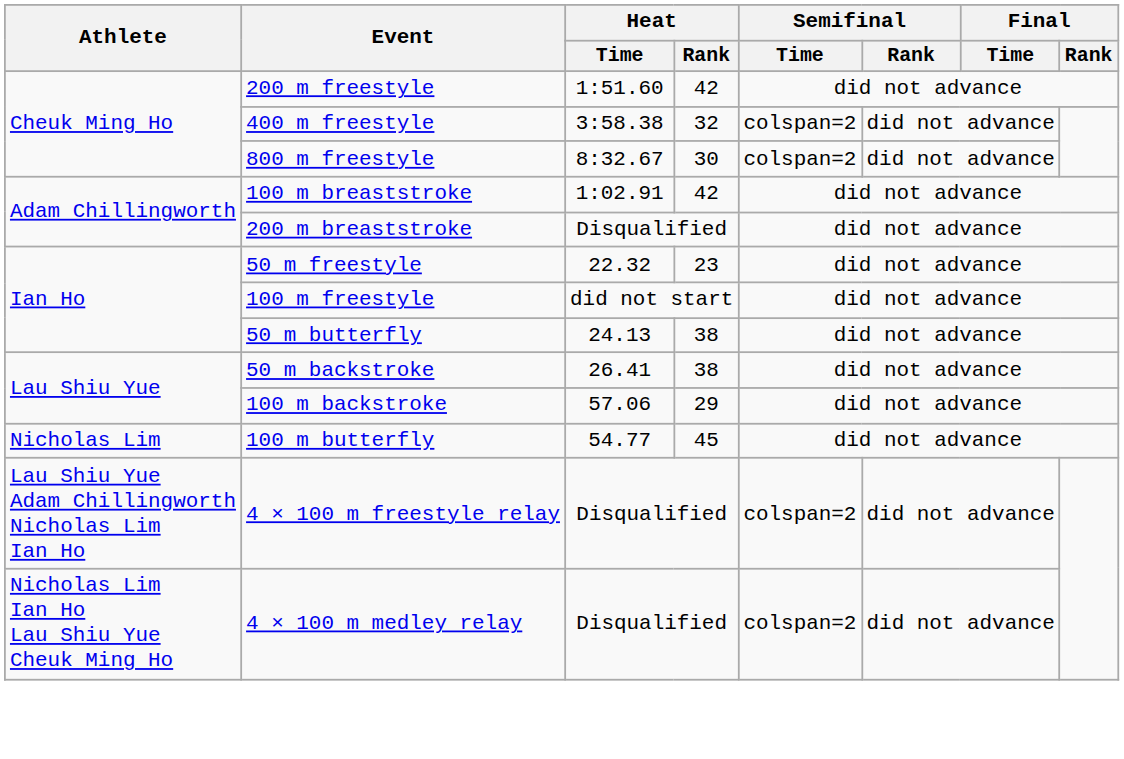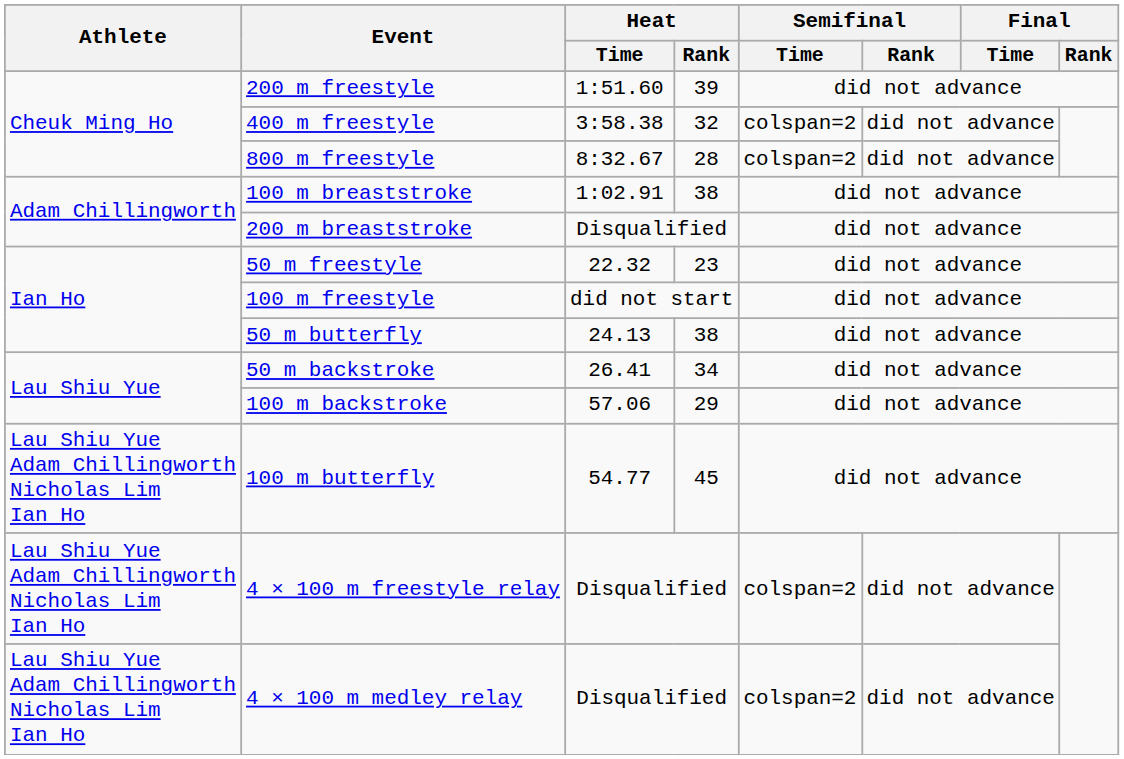200 m freestyle | Heat / Rank: 42 -> 39
800 m freestyle | Heat / Rank: 30 -> 28
100 m breaststroke | Heat / Rank: 42 -> 38
50 m backstroke | Heat / Rank: 38 -> 34
100 m butterfly | Athlete: Nicholas Lim -> Lau Shiu Yue Adam Chillingworth Nicholas Lim Ian Ho
4 × 100 m medley relay | Athlete: Nicholas Lim Ian Ho Lau Shiu Yue Cheuk Ming Ho -> Lau Shiu Yue Adam Chillingworth Nicholas Lim Ian Ho
